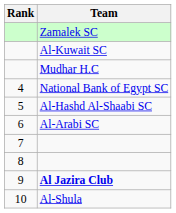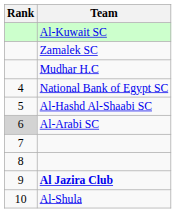row 2 | Team: Zamalek SC -> Al-Kuwait SC
row 3 | Team: Al-Kuwait SC -> Zamalek SC
row 7 | Rank: no background -> lightgrey background
